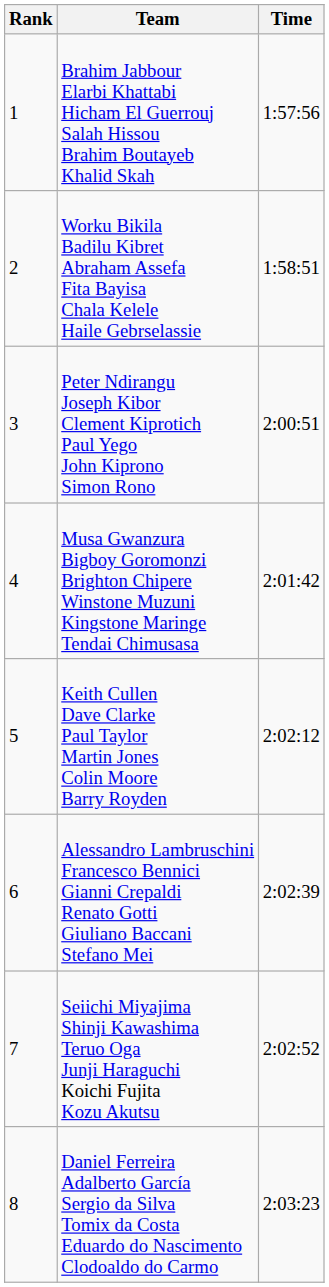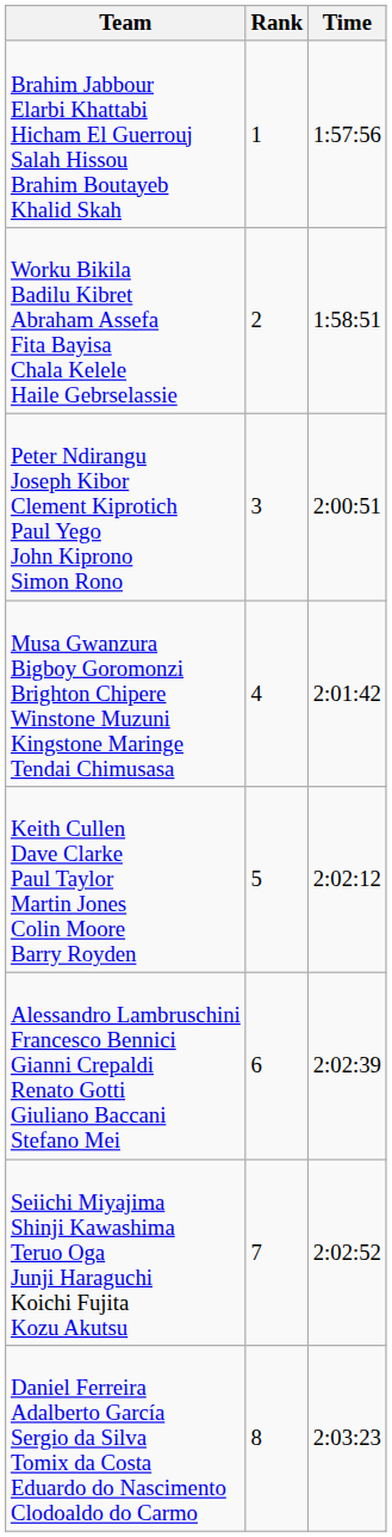columns swapped: Rank <-> Team
